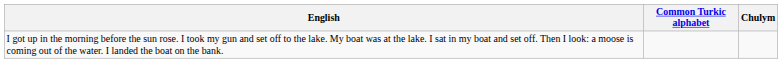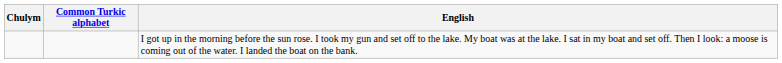columns swapped: Chulym <-> English
